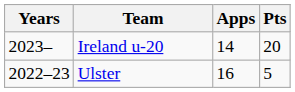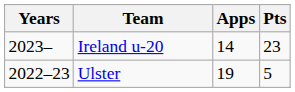Ireland u-20 | Pts: 20 -> 23
Ulster | Apps: 16 -> 19
